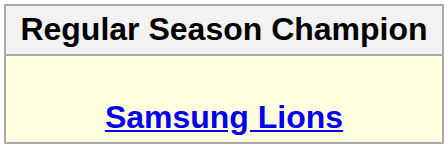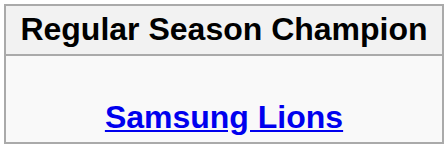row 2 | column 1: lightyellow background -> no background
